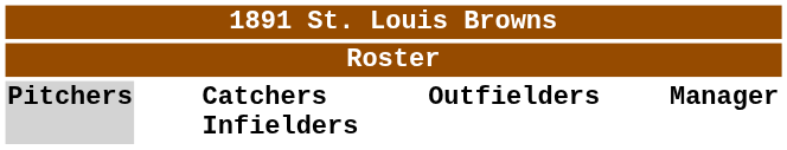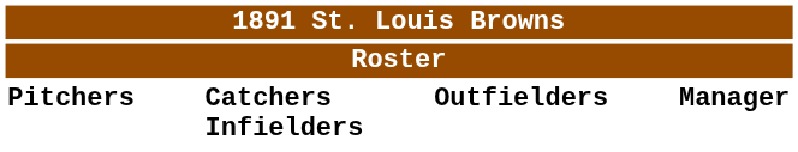Pitchers | column 1: lightgrey background -> no background
